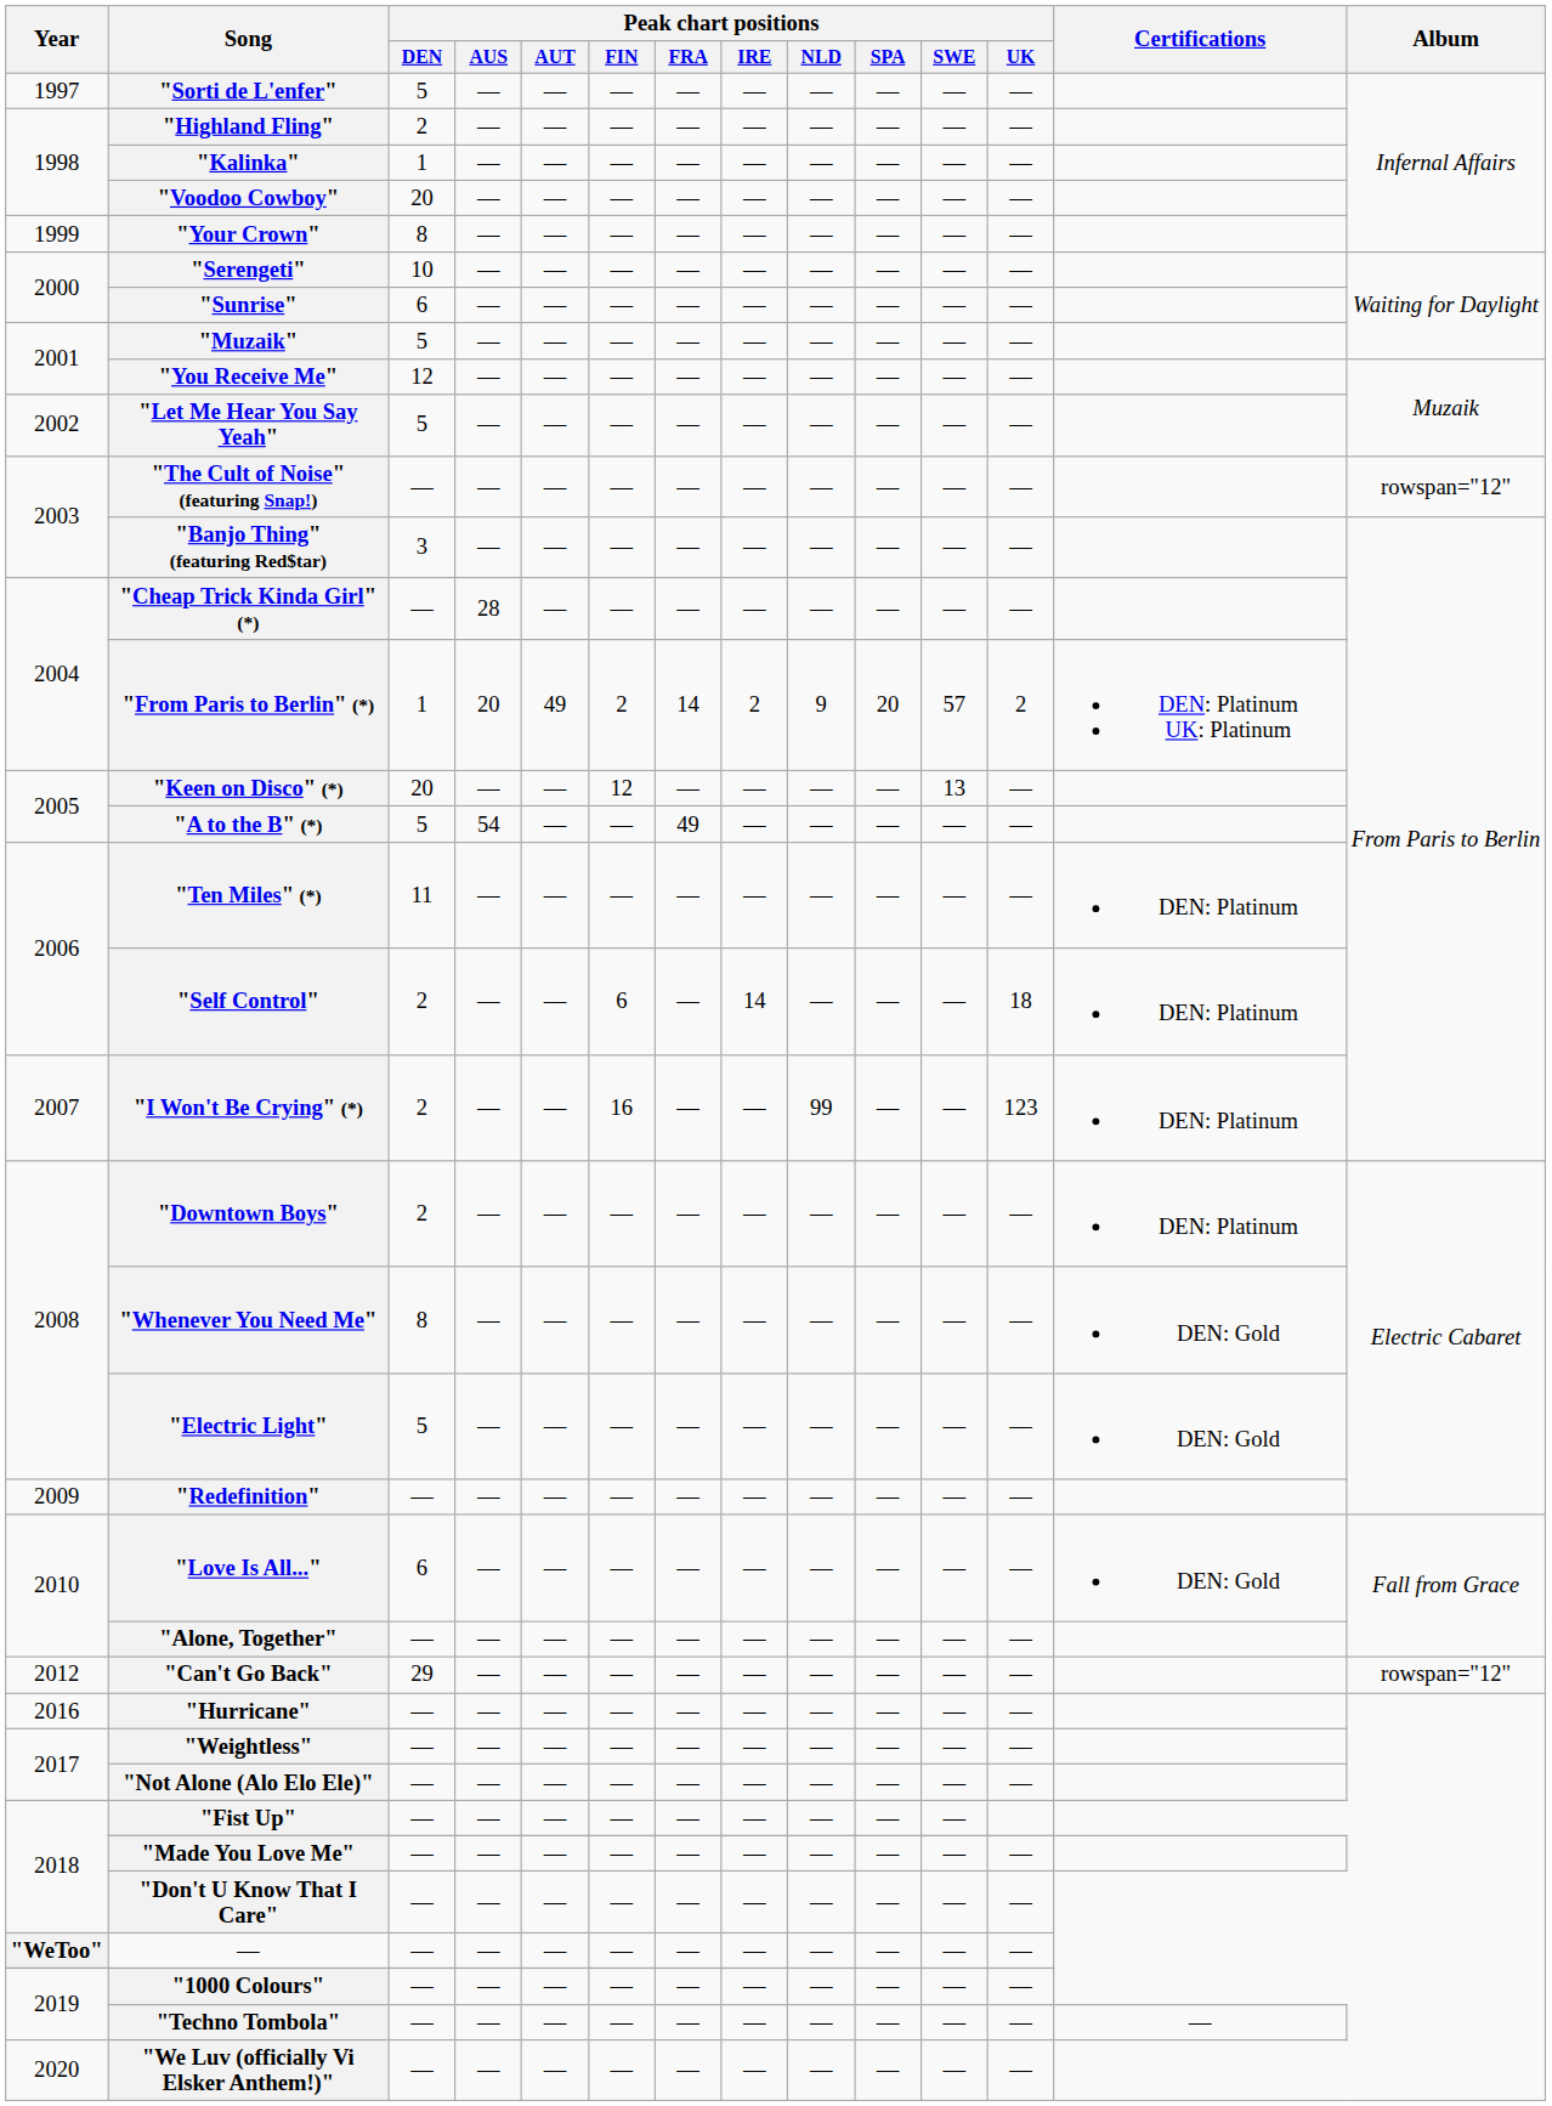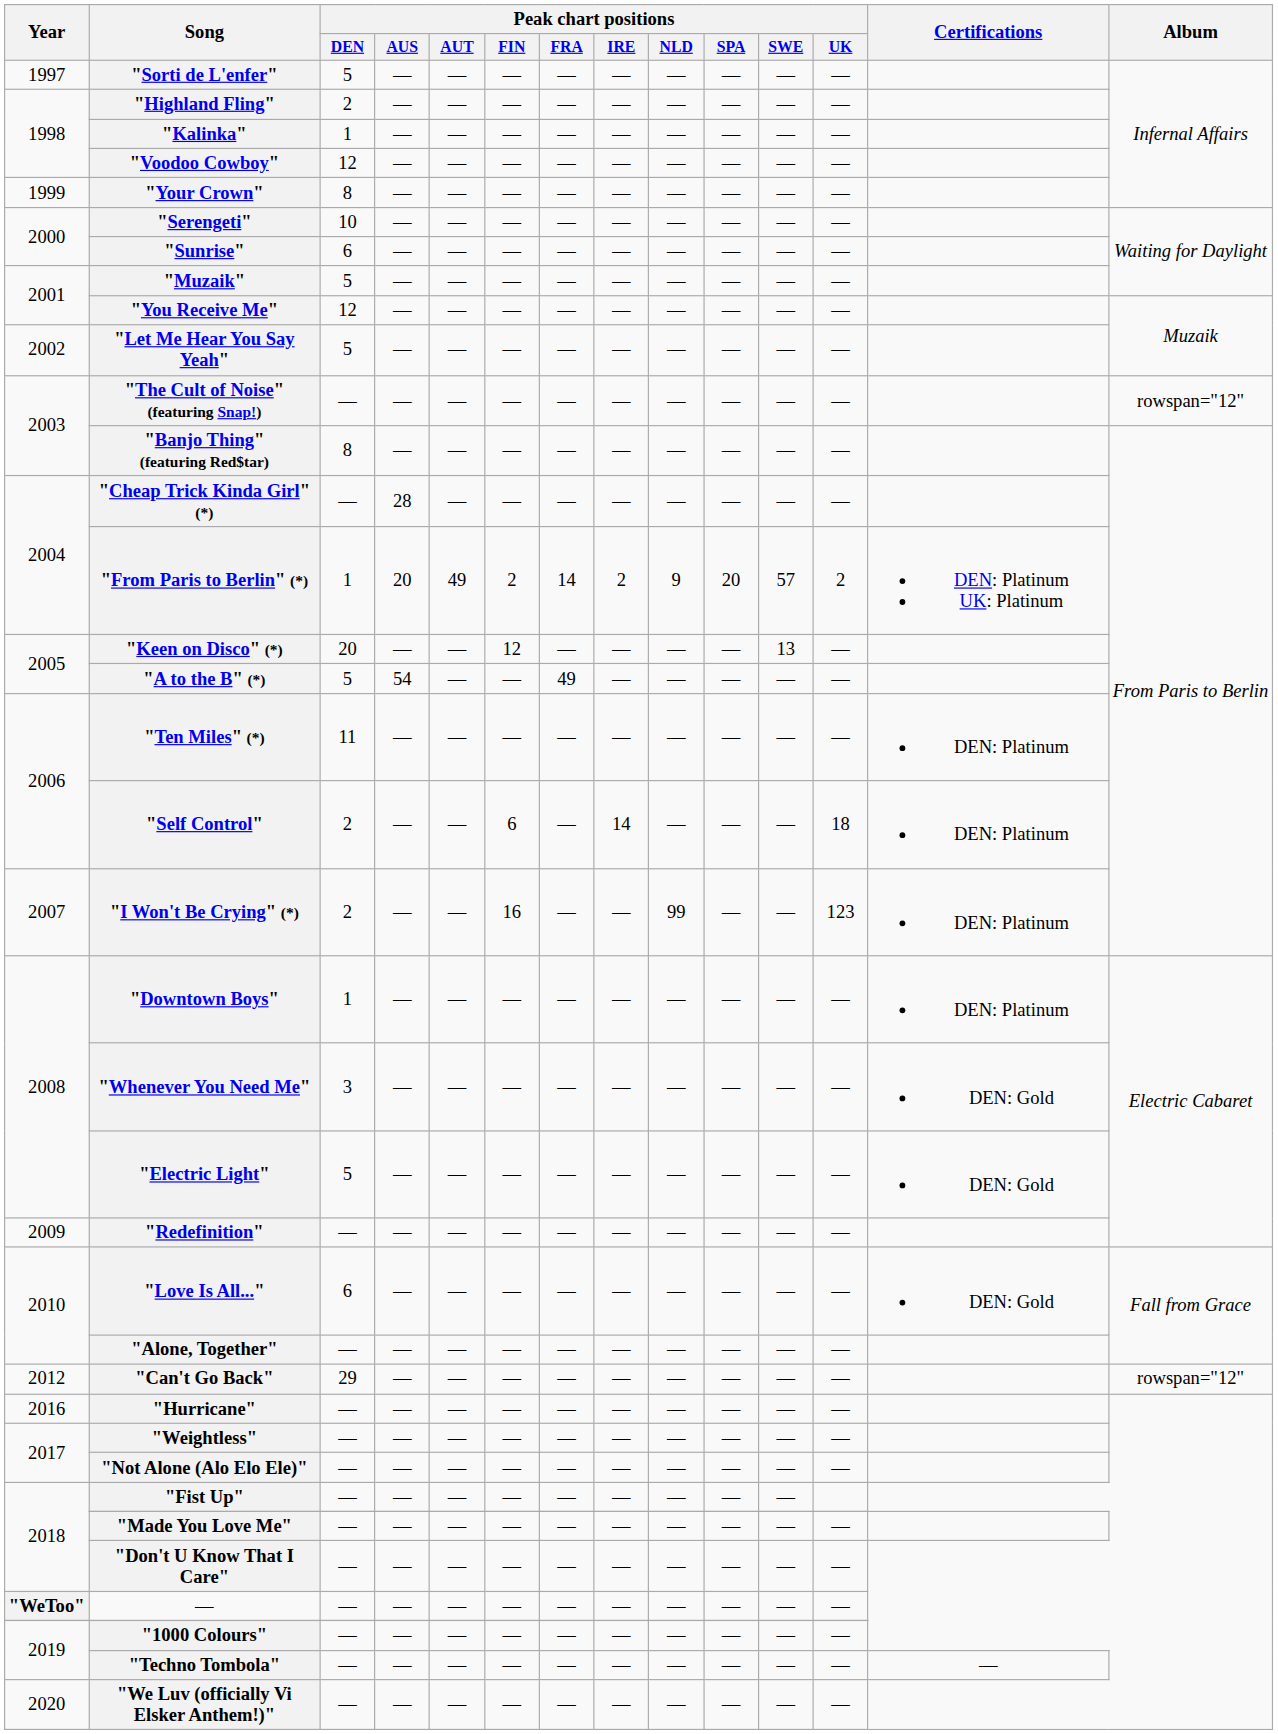"Voodoo Cowboy" | Peak chart positions / DEN: 20 -> 12
"Banjo Thing" (featuring Red$tar) | Peak chart positions / DEN: 3 -> 8
"Downtown Boys" | Peak chart positions / DEN: 2 -> 1
"Whenever You Need Me" | Peak chart positions / DEN: 8 -> 3
